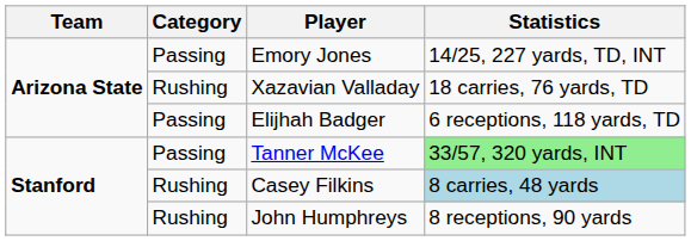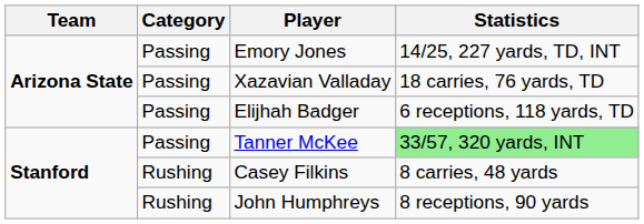Xazavian Valladay | Category: Rushing -> Passing
Casey Filkins | Statistics: lightblue background -> no background
